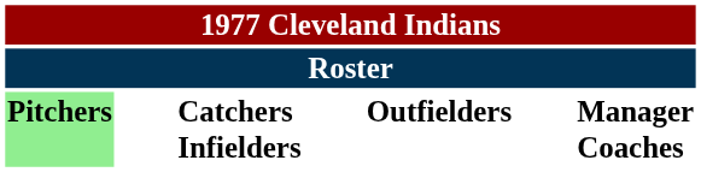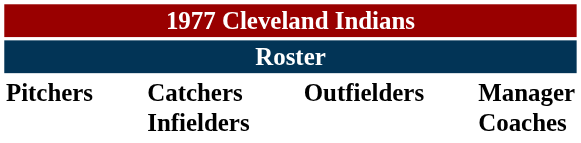Pitchers | column 1: lightgreen background -> no background
